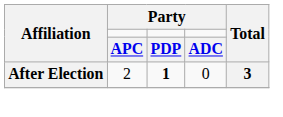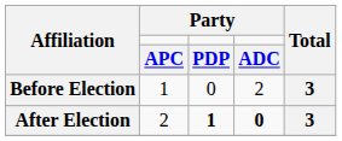+ row: Before Election | 1 | 0 | 2 | 3
After Election | column 4: normal -> bold
